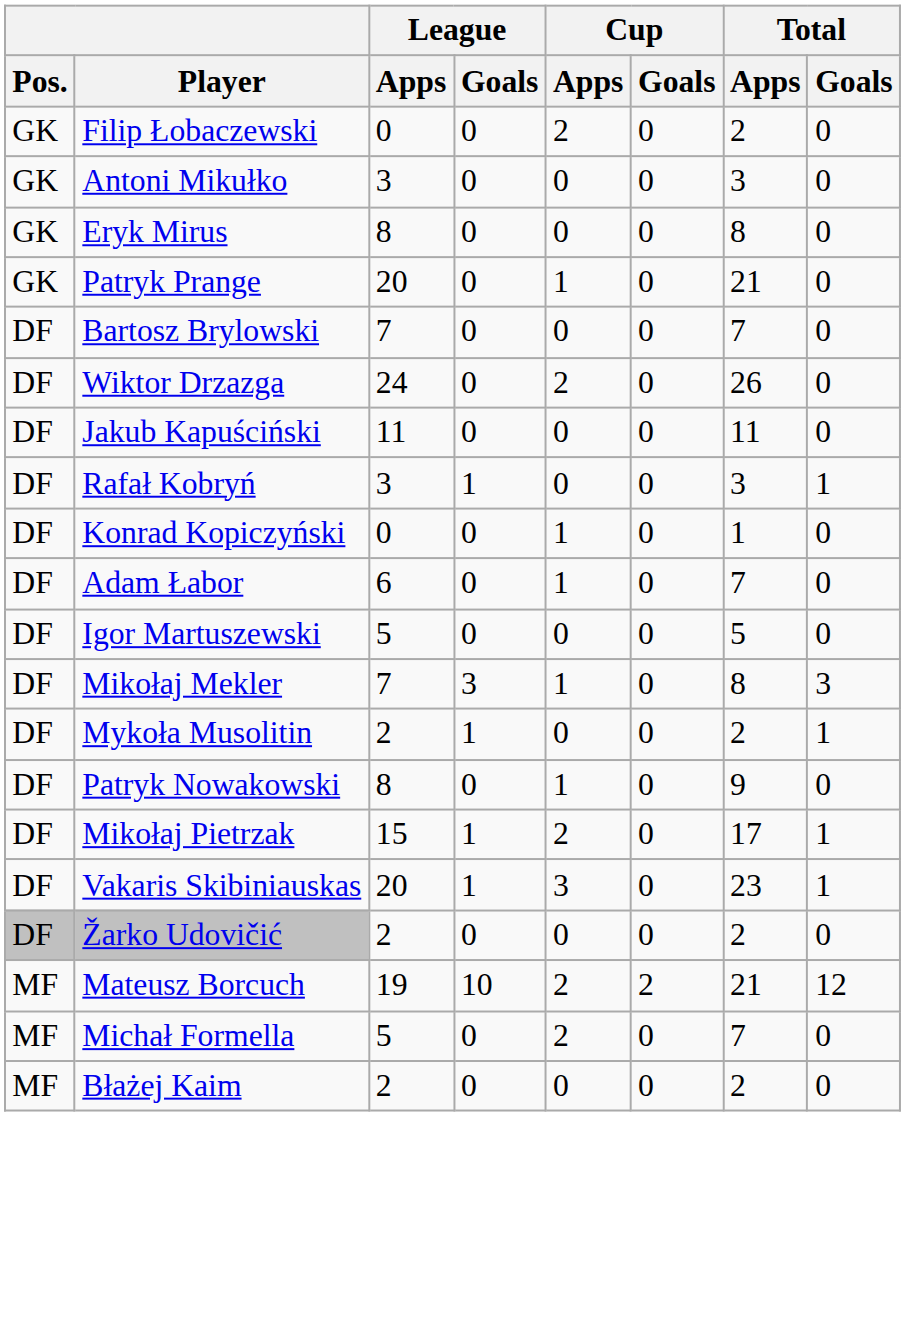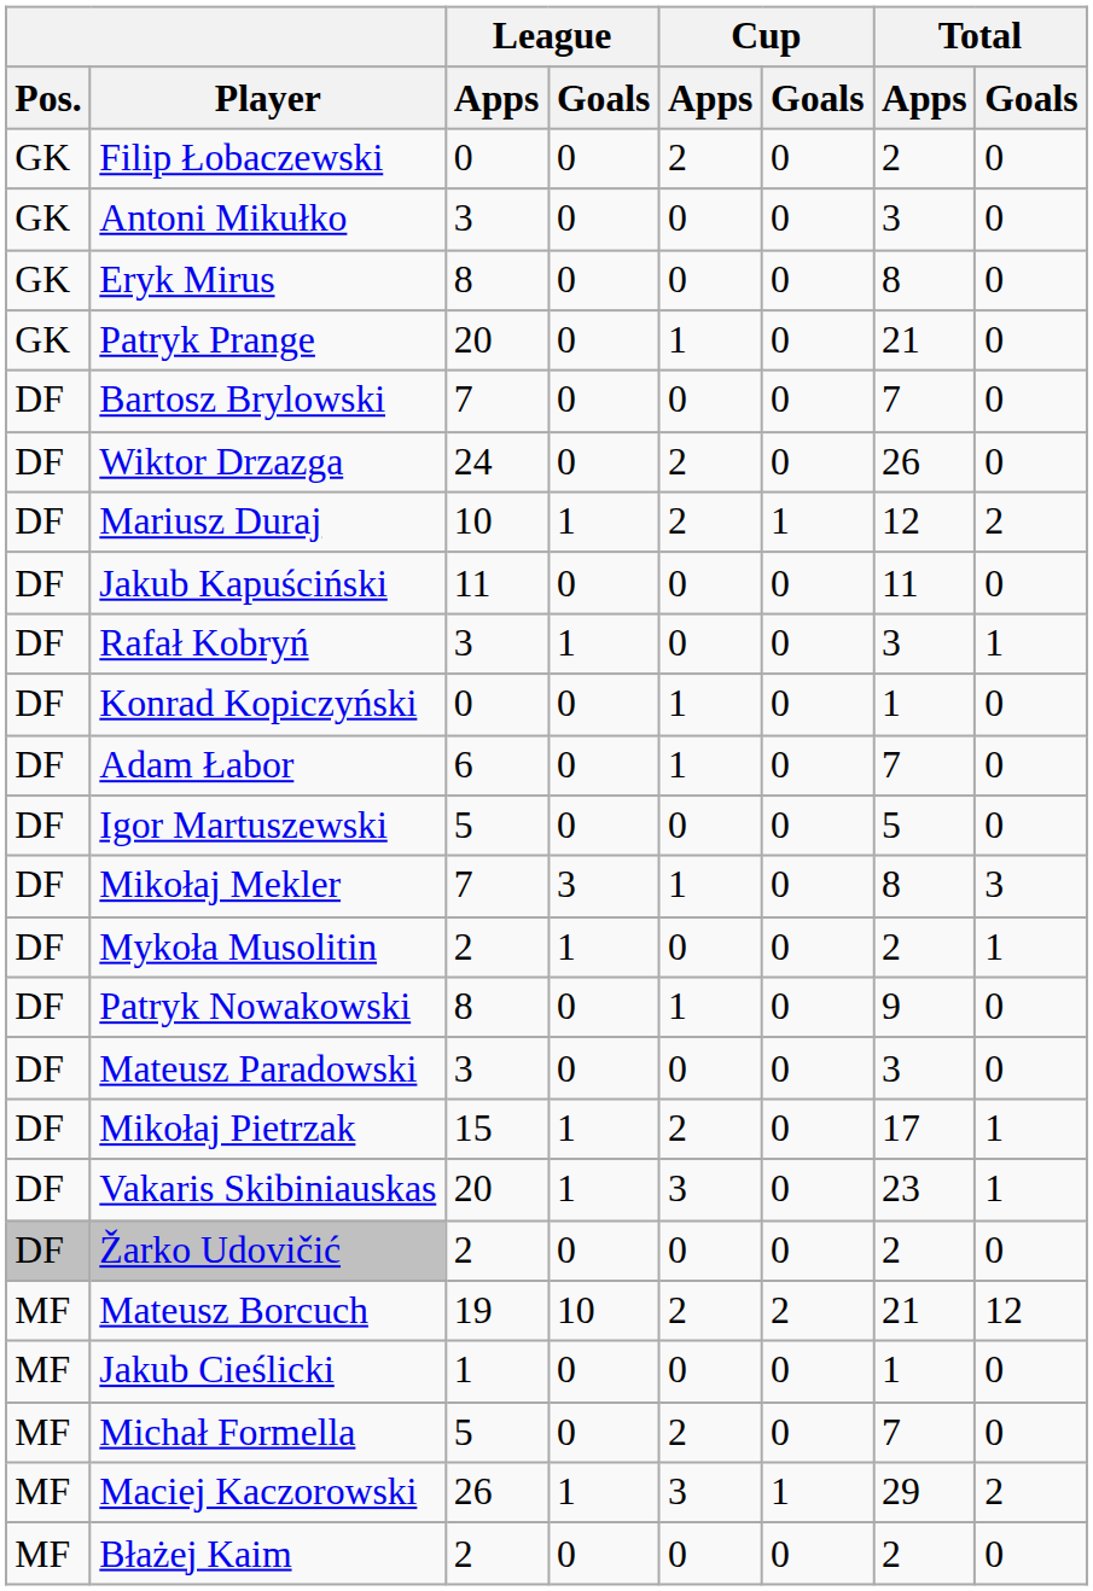+ row: DF | Mariusz Duraj | 10 | 1 | 2 | 1 | 12 | 2
+ row: DF | Mateusz Paradowski | 3 | 0 | 0 | 0 | 3 | 0
+ row: MF | Jakub Cieślicki | 1 | 0 | 0 | 0 | 1 | 0
+ row: MF | Maciej Kaczorowski | 26 | 1 | 3 | 1 | 29 | 2
